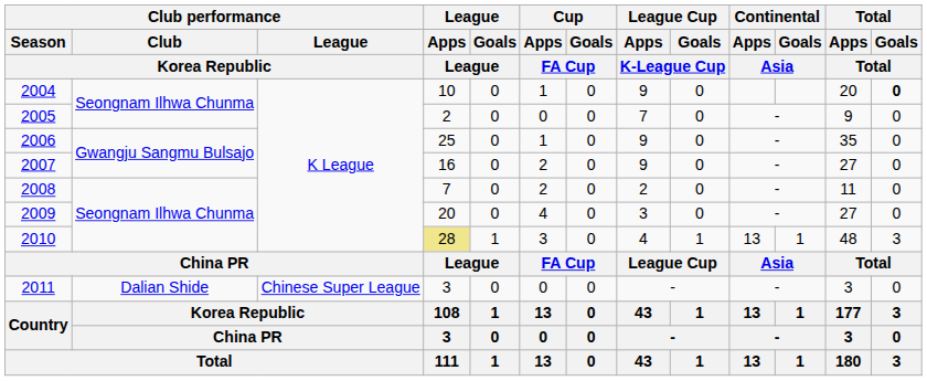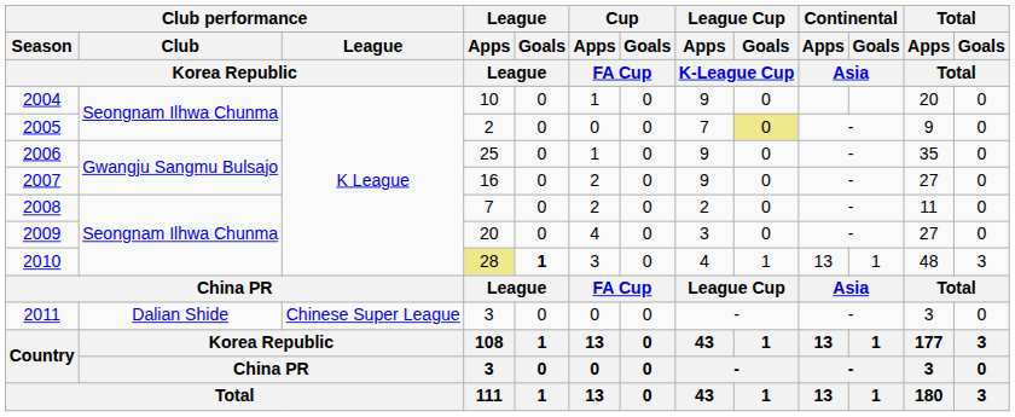2004 | Total / Goals / Total: bold -> normal
2005 | League Cup / Goals / K-League Cup: no background -> khaki background
2010 | League / Goals / League: normal -> bold
